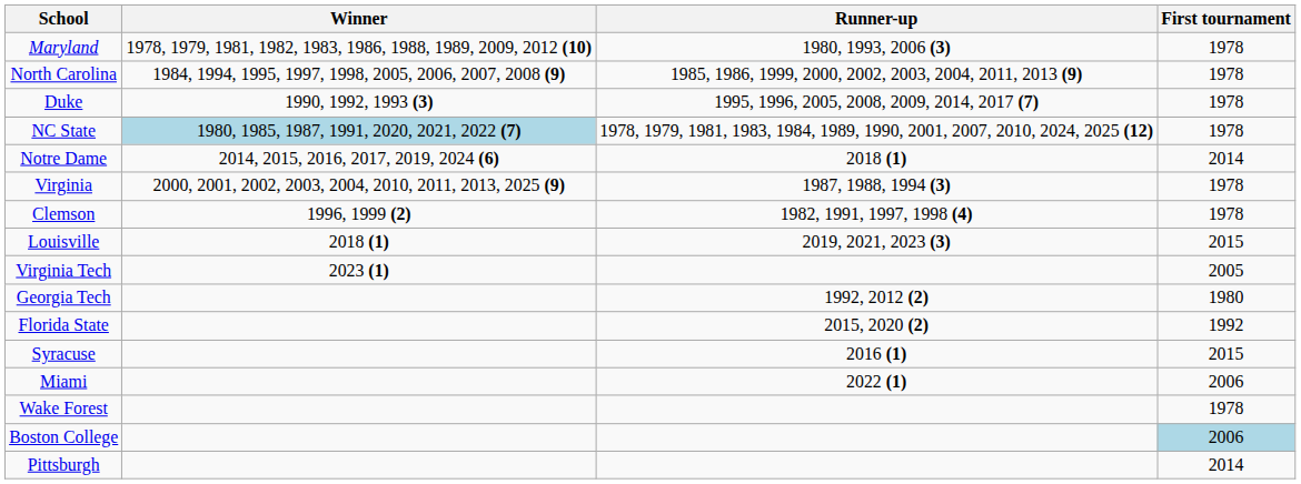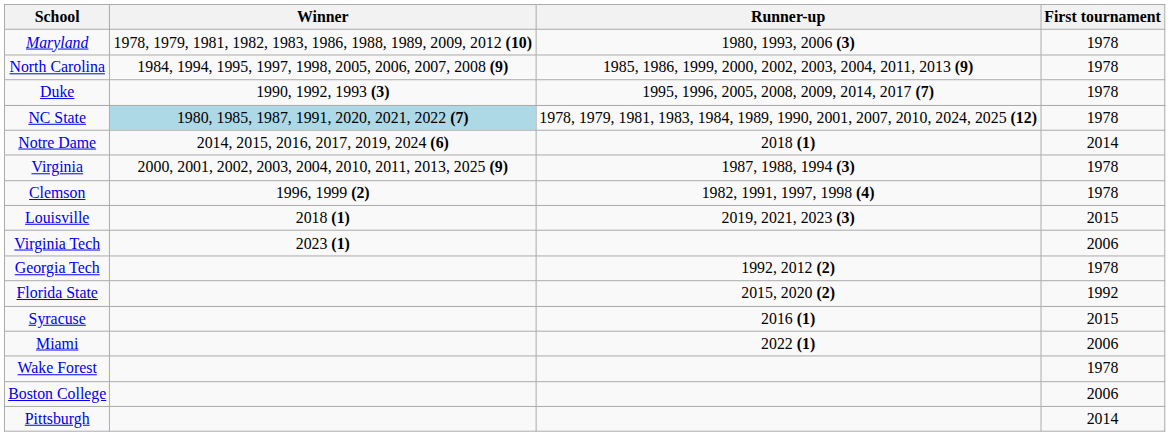Virginia Tech | First tournament: 2005 -> 2006
Georgia Tech | First tournament: 1980 -> 1978
Boston College | First tournament: lightblue background -> no background
